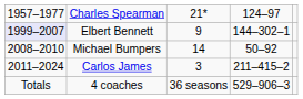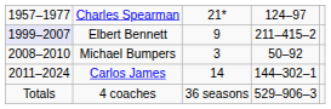Elbert Bennett | column 4: 144–302–1 -> 211–415–2
Michael Bumpers | column 3: 14 -> 3
Carlos James | column 3: 3 -> 14
Carlos James | column 4: 211–415–2 -> 144–302–1
